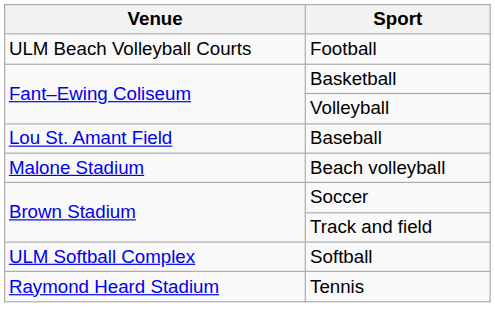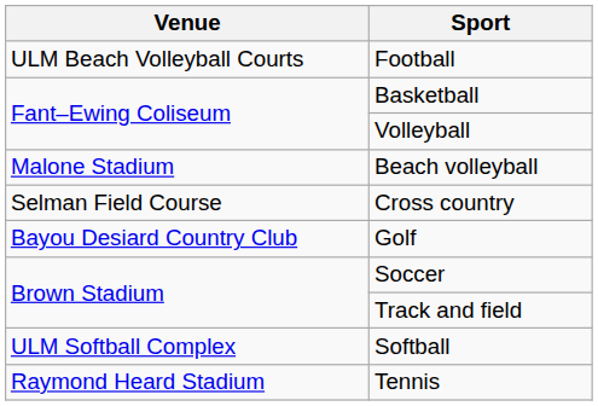- row: Lou St. Amant Field | Baseball
+ row: Selman Field Course | Cross country
+ row: Bayou Desiard Country Club | Golf
